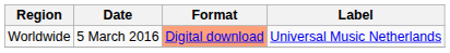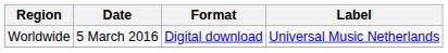Worldwide | Format: lightsalmon background -> no background
